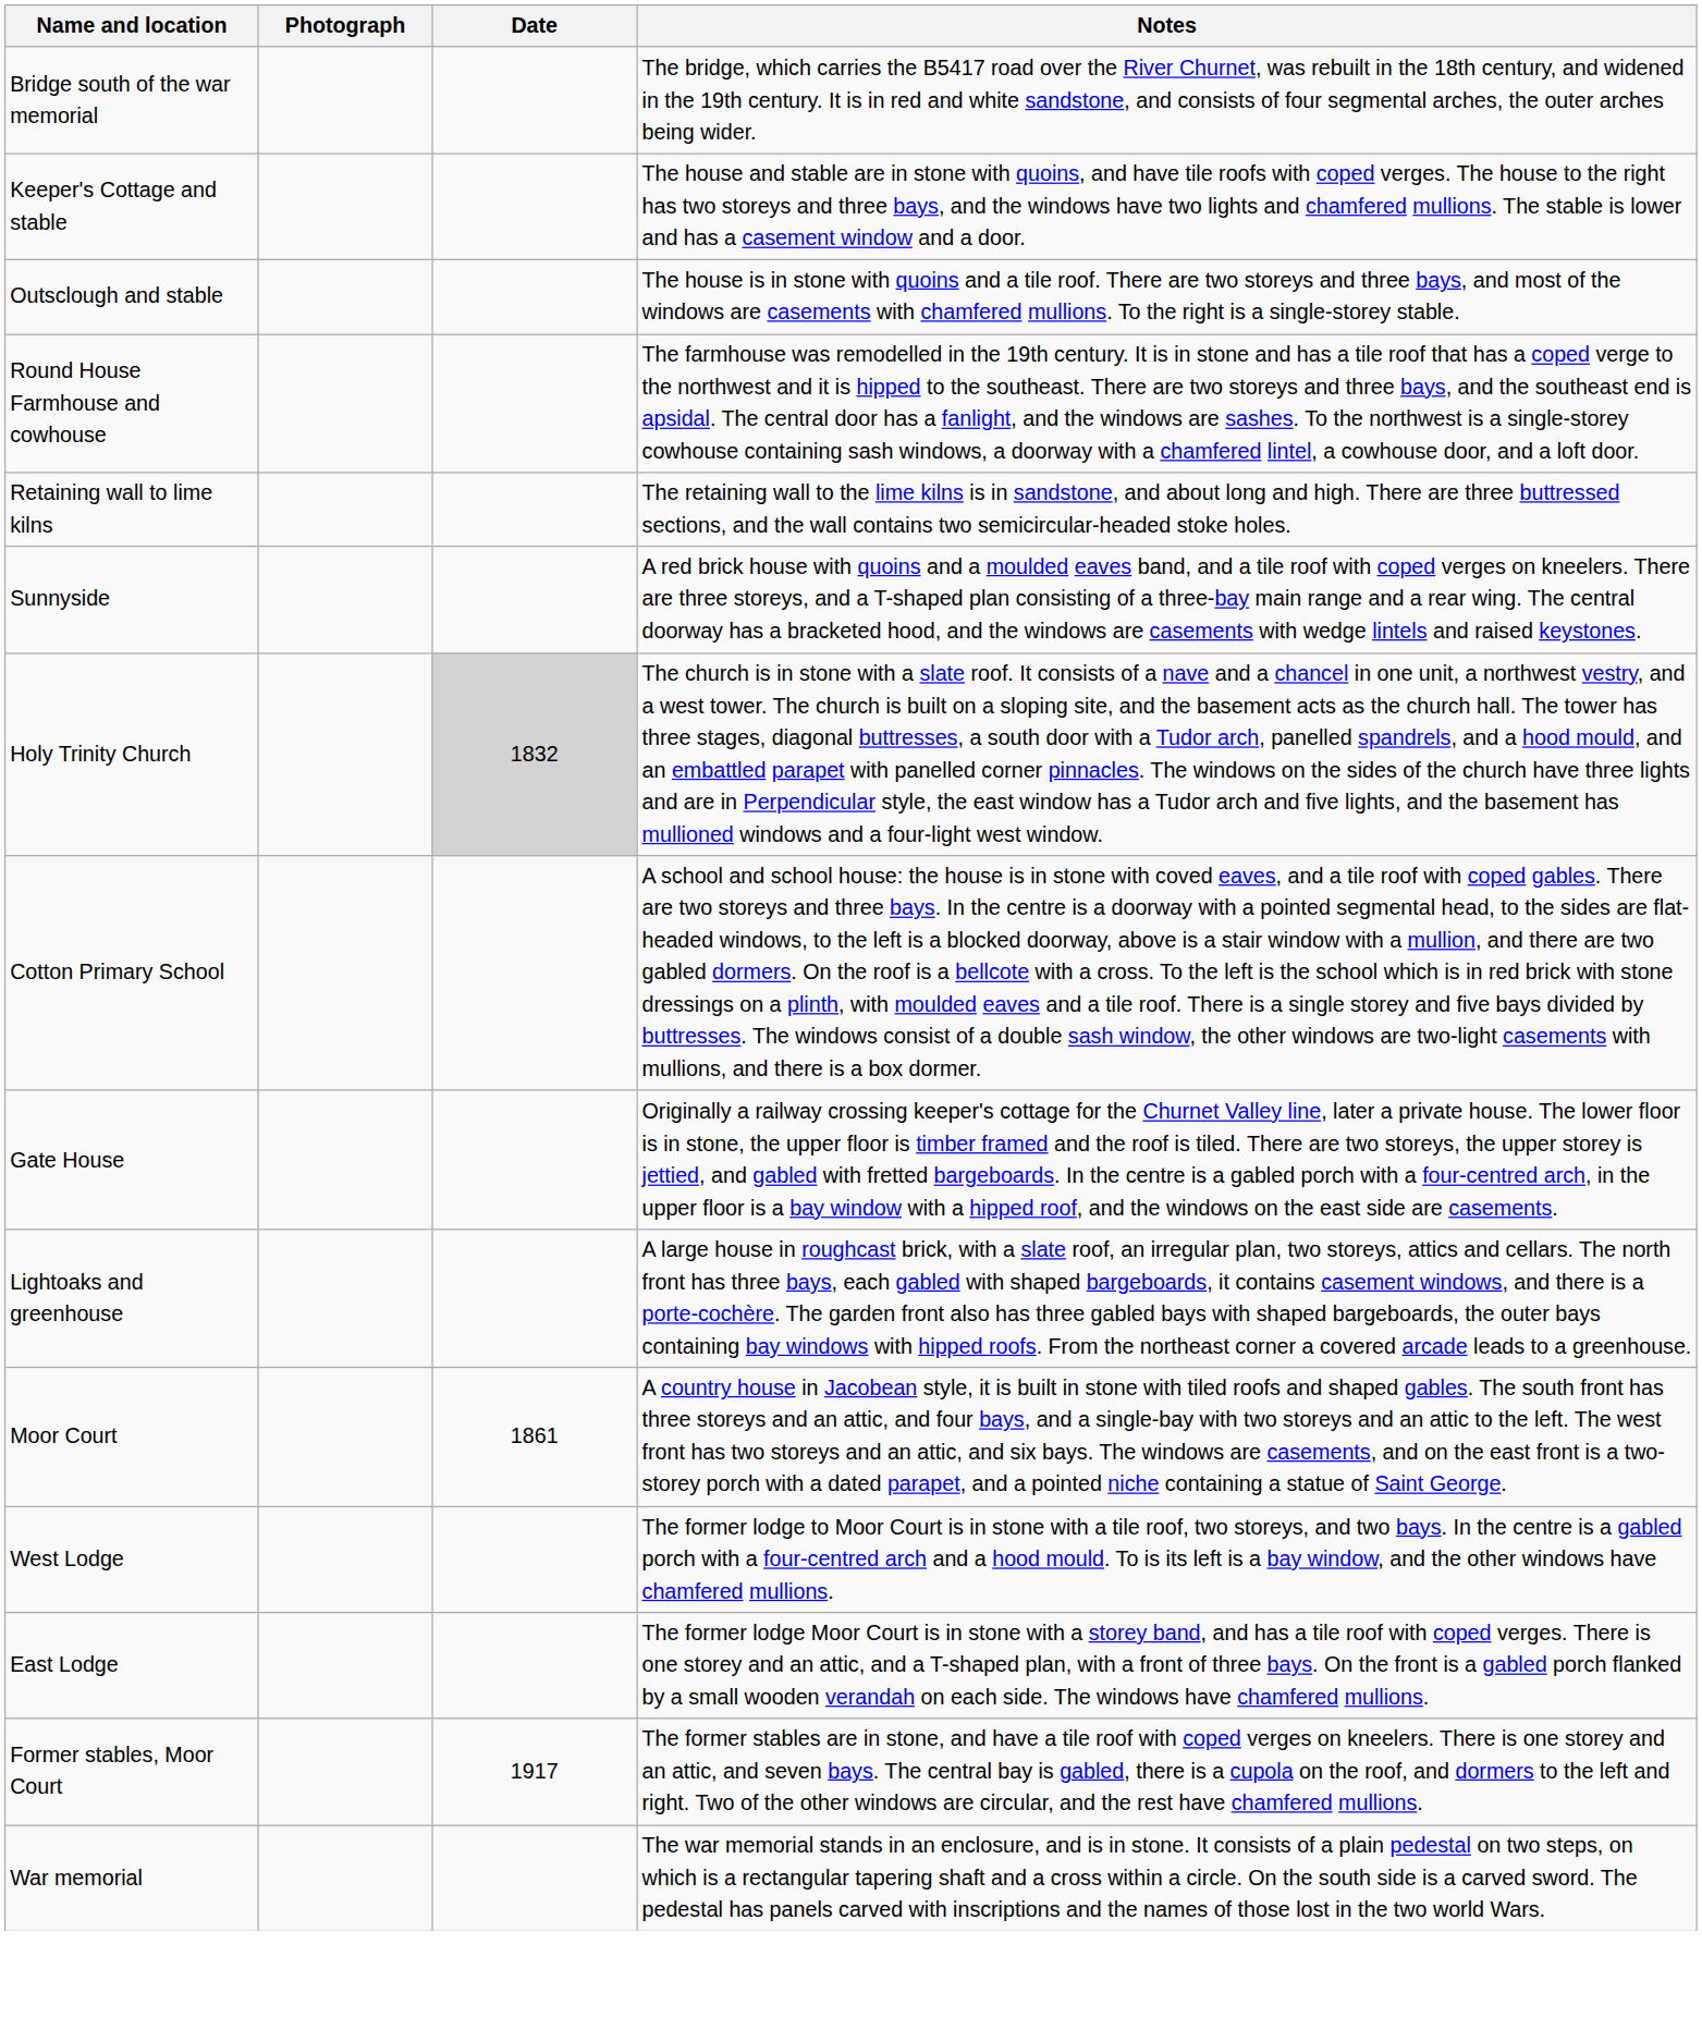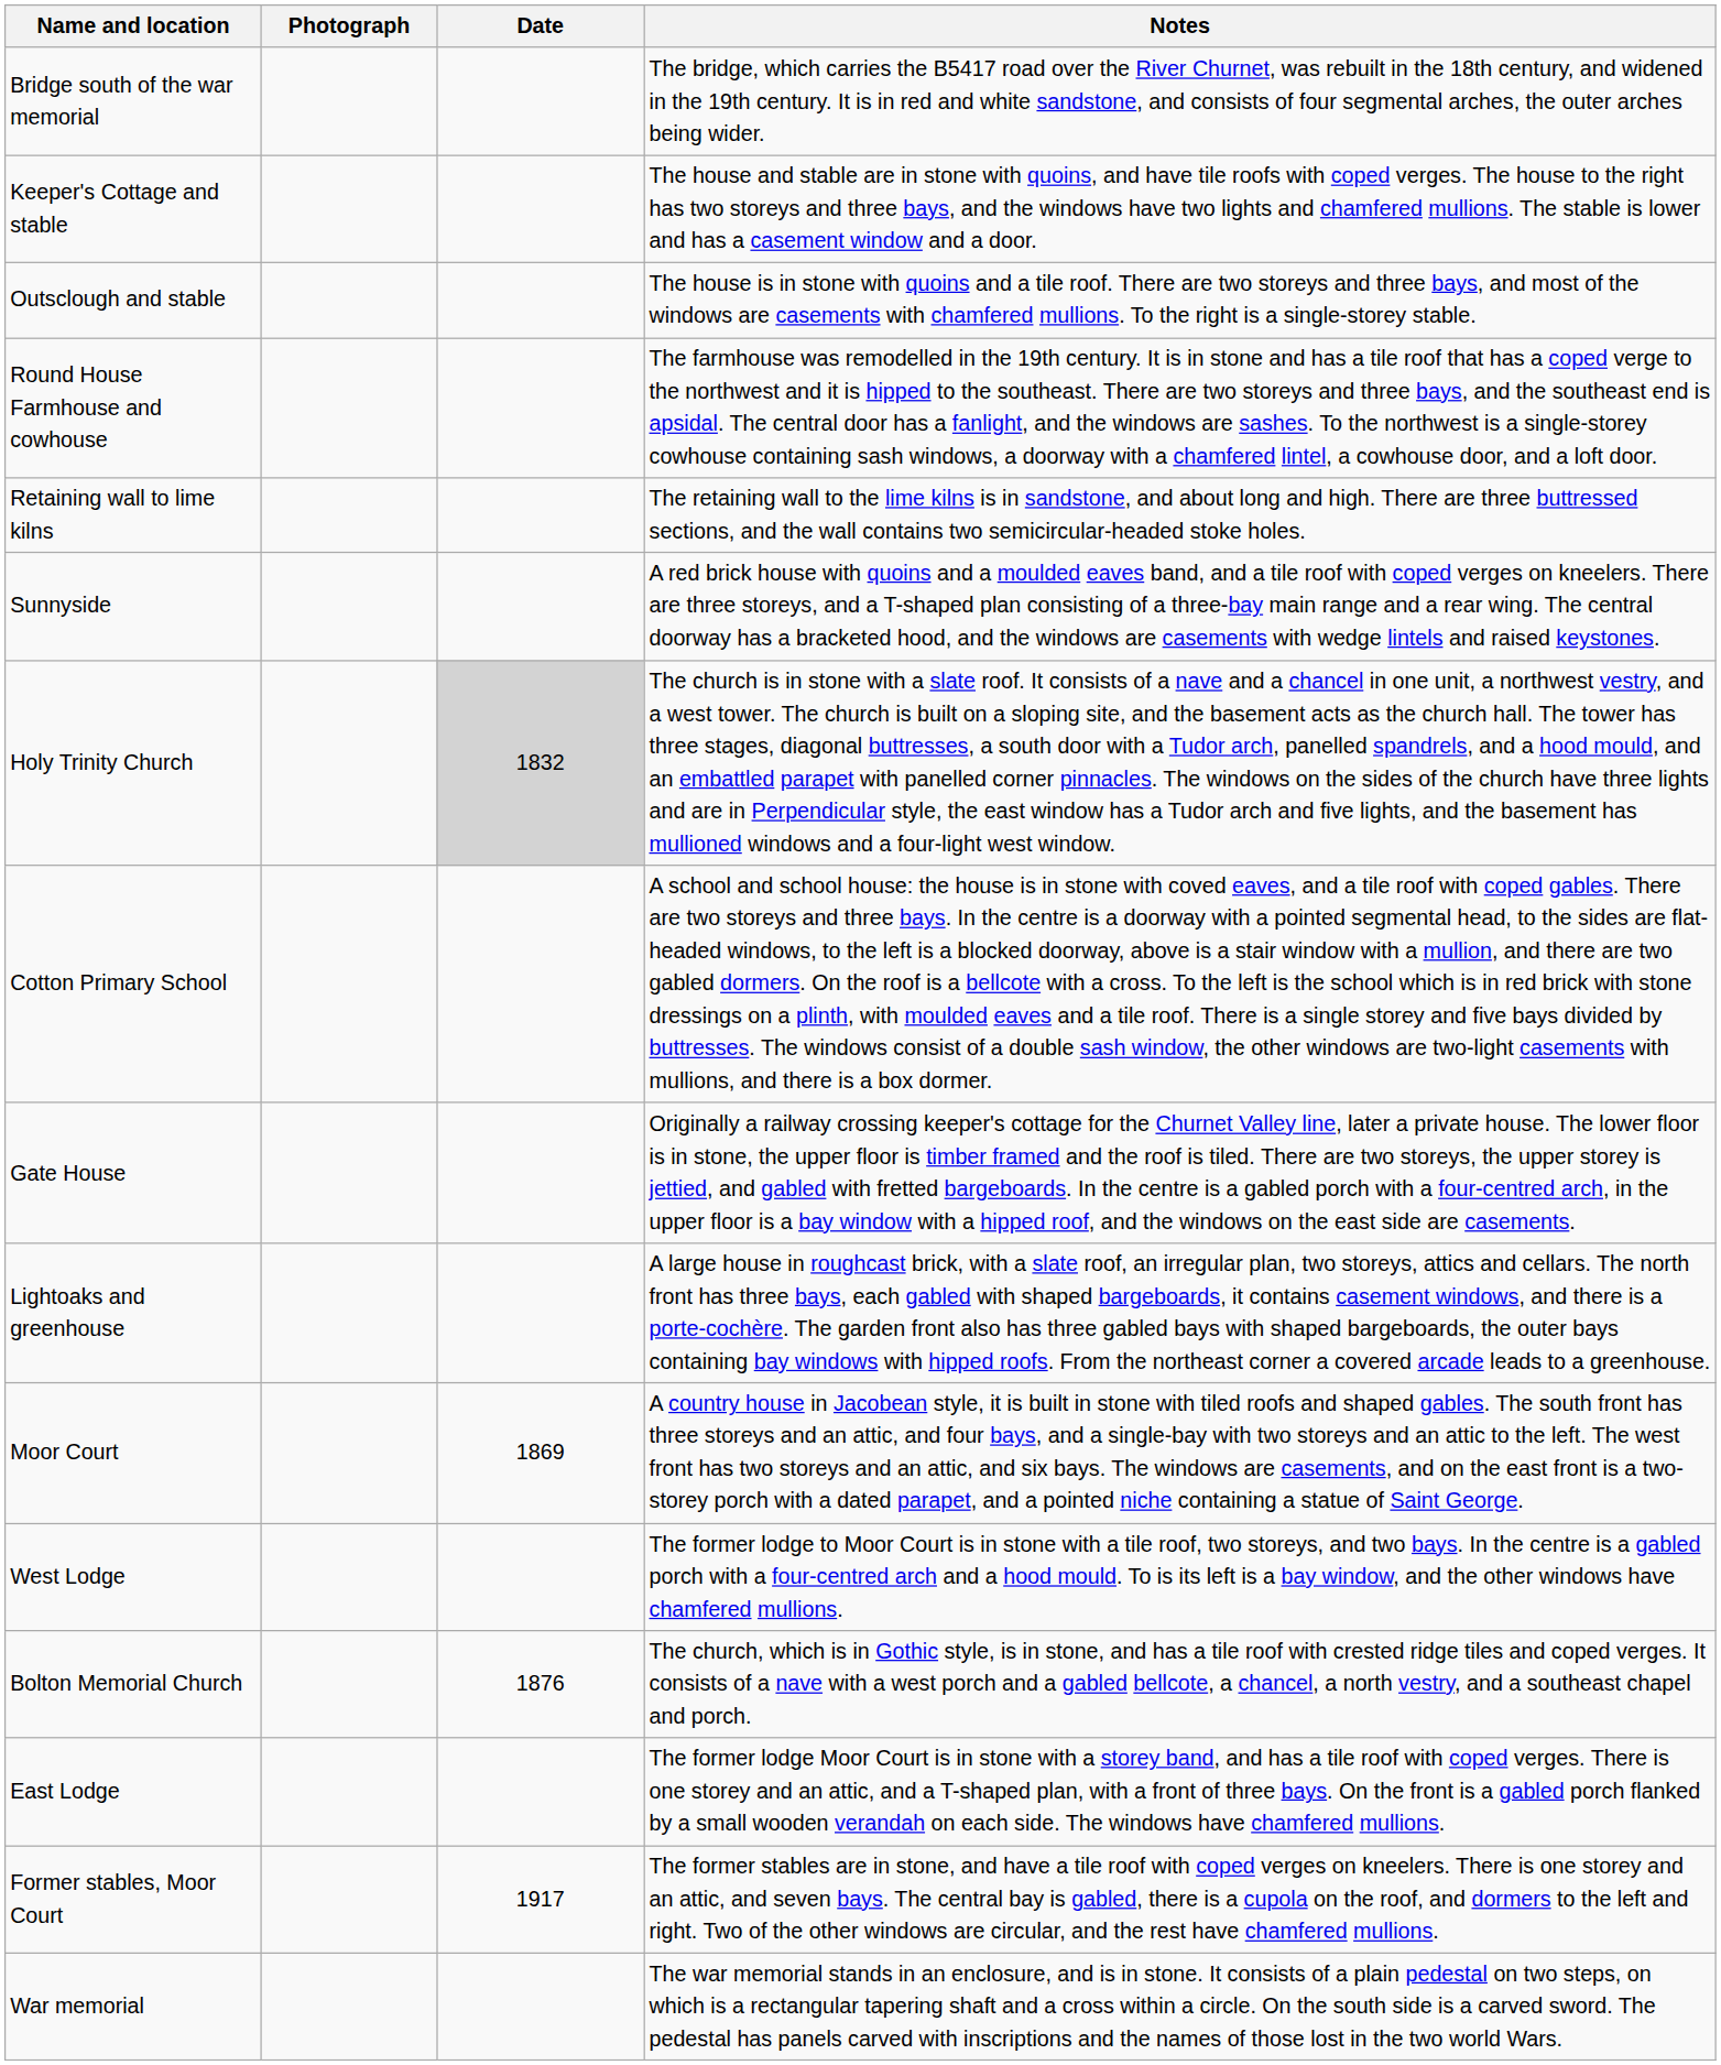Moor Court | Date: 1861 -> 1869
+ row: Bolton Memorial Church | 1876 | The church, which is in Gothic style, is in stone, and has a tile roof with crested ridge tiles and coped verges. It consists of a nave with a west porch and a gabled bellcote, a chancel, a north vestry, and a southeast chapel and porch.
